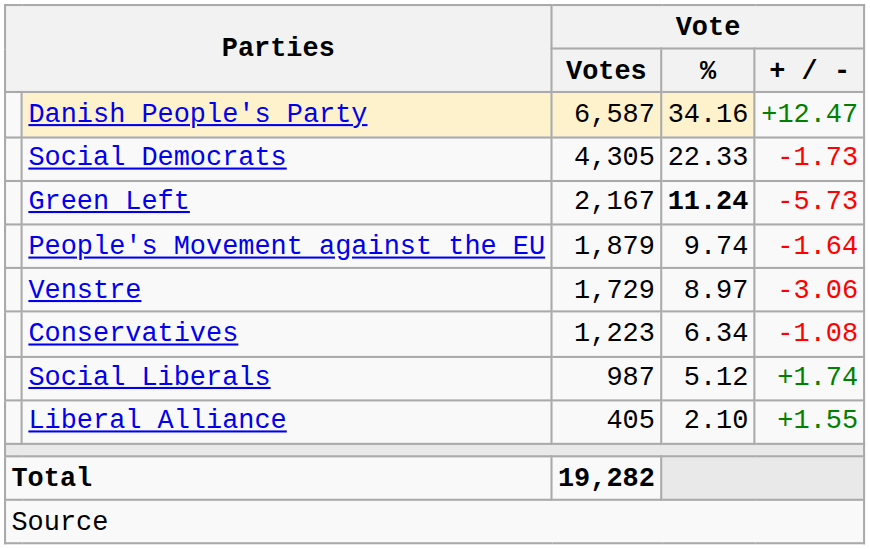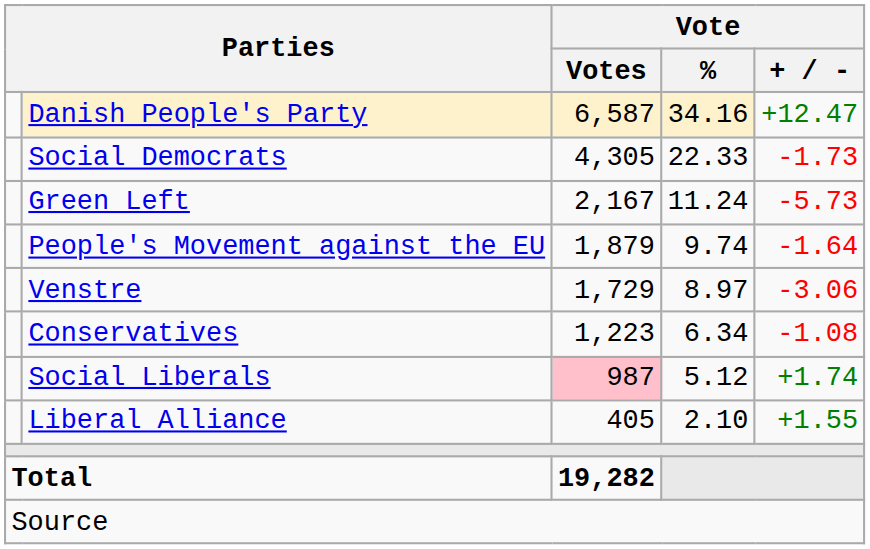Green Left | Vote / %: bold -> normal
Social Liberals | Vote / Votes: no background -> pink background
